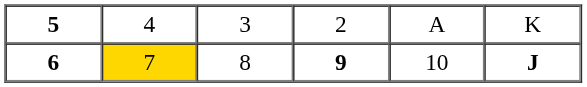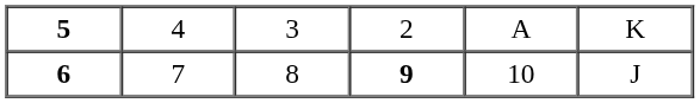6 | column 2: gold background -> no background
6 | column 6: bold -> normal
